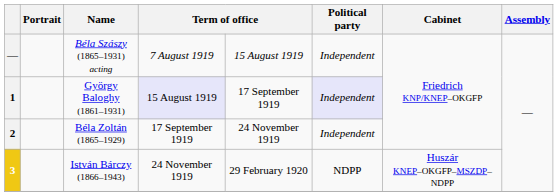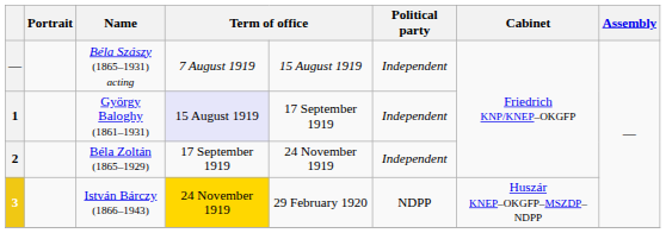György Baloghy (1861–1931) | Political party: lavender background -> no background
István Bárczy (1866–1943) | column 4: no background -> gold background
